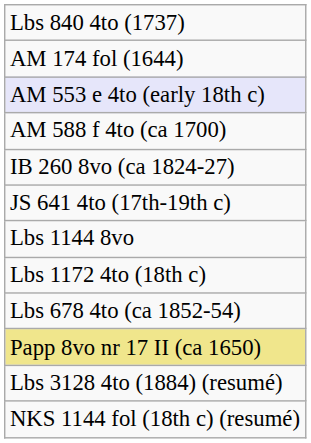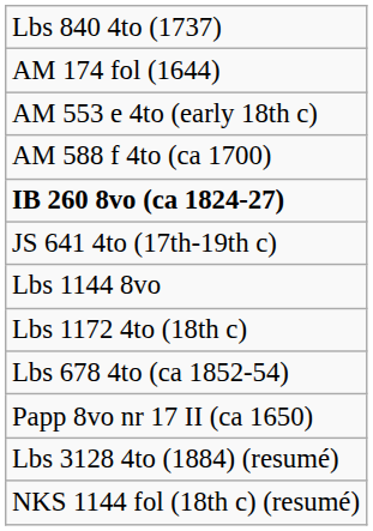row 3 | column 1: lavender background -> no background
row 5 | column 1: normal -> bold
row 10 | column 1: khaki background -> no background
